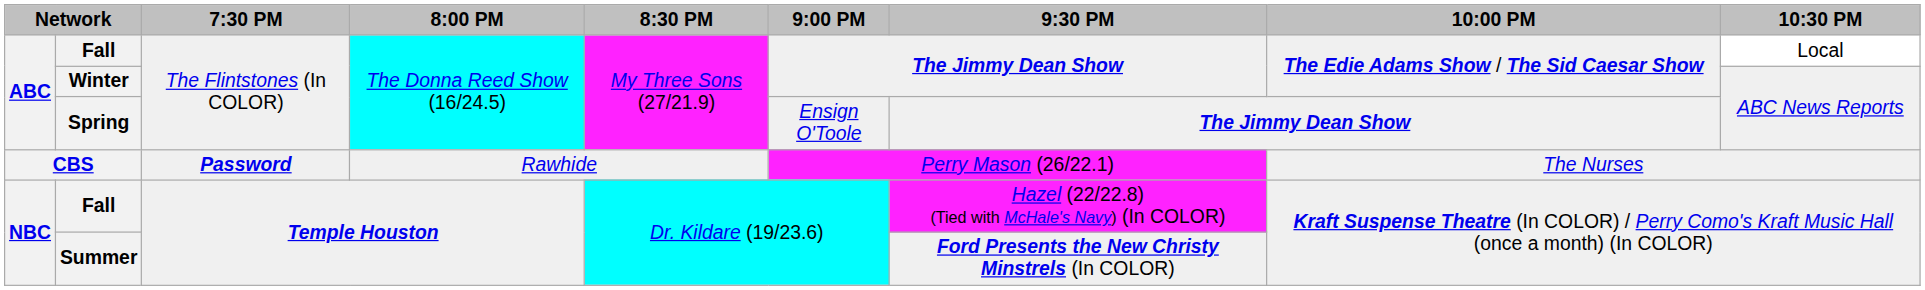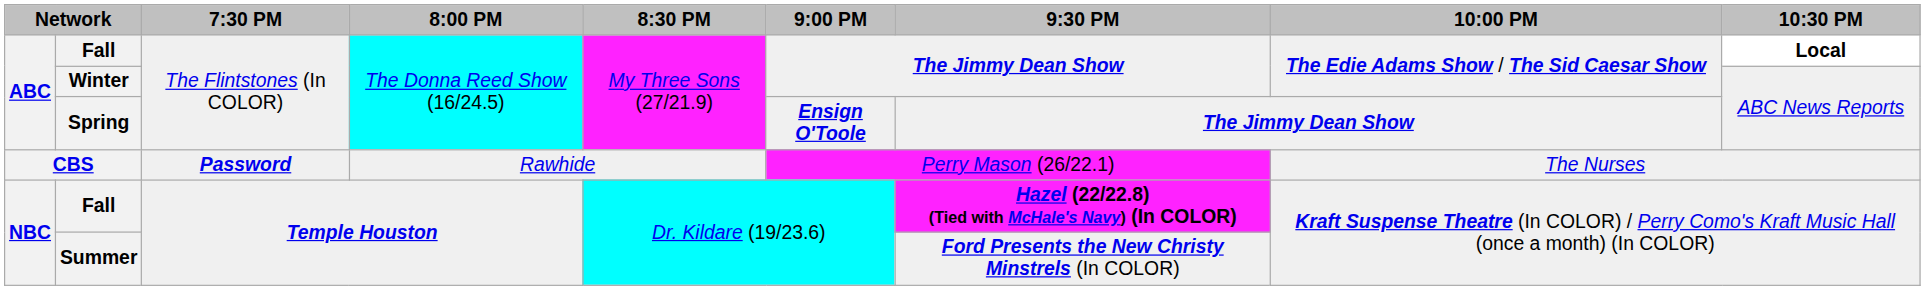ABC / Fall | 10:30 PM: normal -> bold
Spring | 9:00 PM: normal -> bold
NBC / Fall | 9:30 PM: normal -> bold
